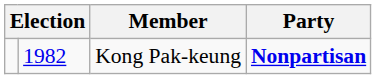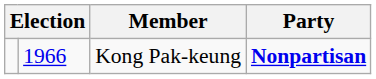Kong Pak-keung | column 2: 1982 -> 1966
